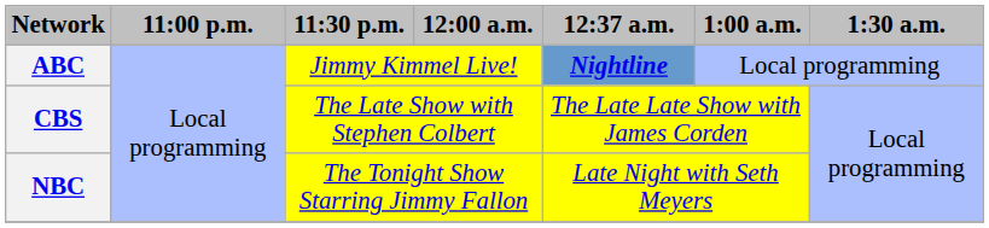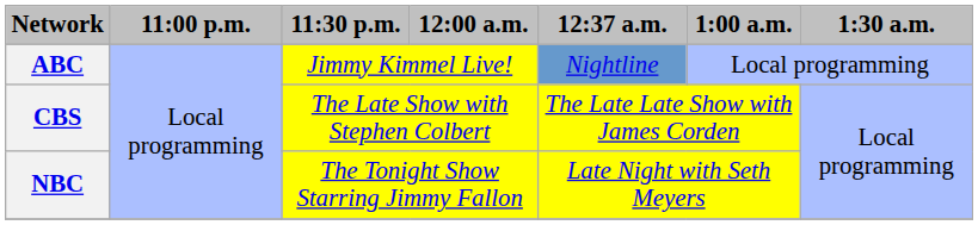ABC | 12:37 a.m.: bold -> normal
